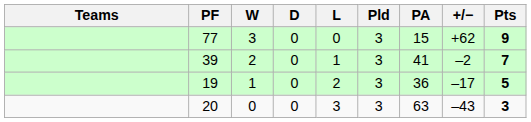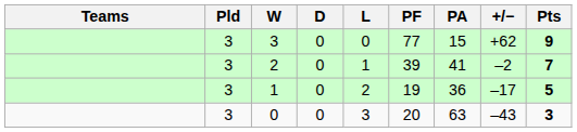columns swapped: Pld <-> PF
